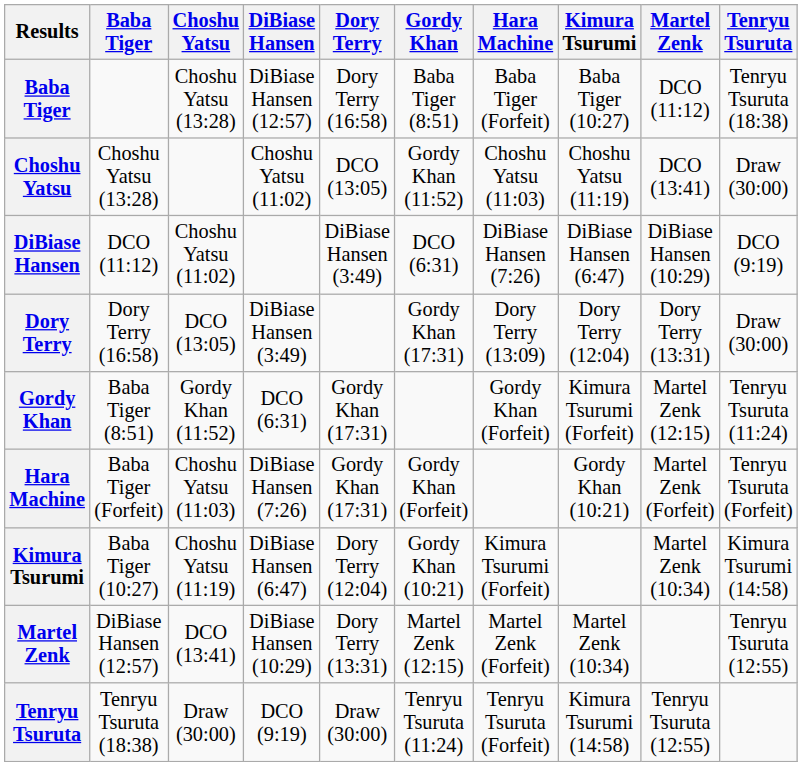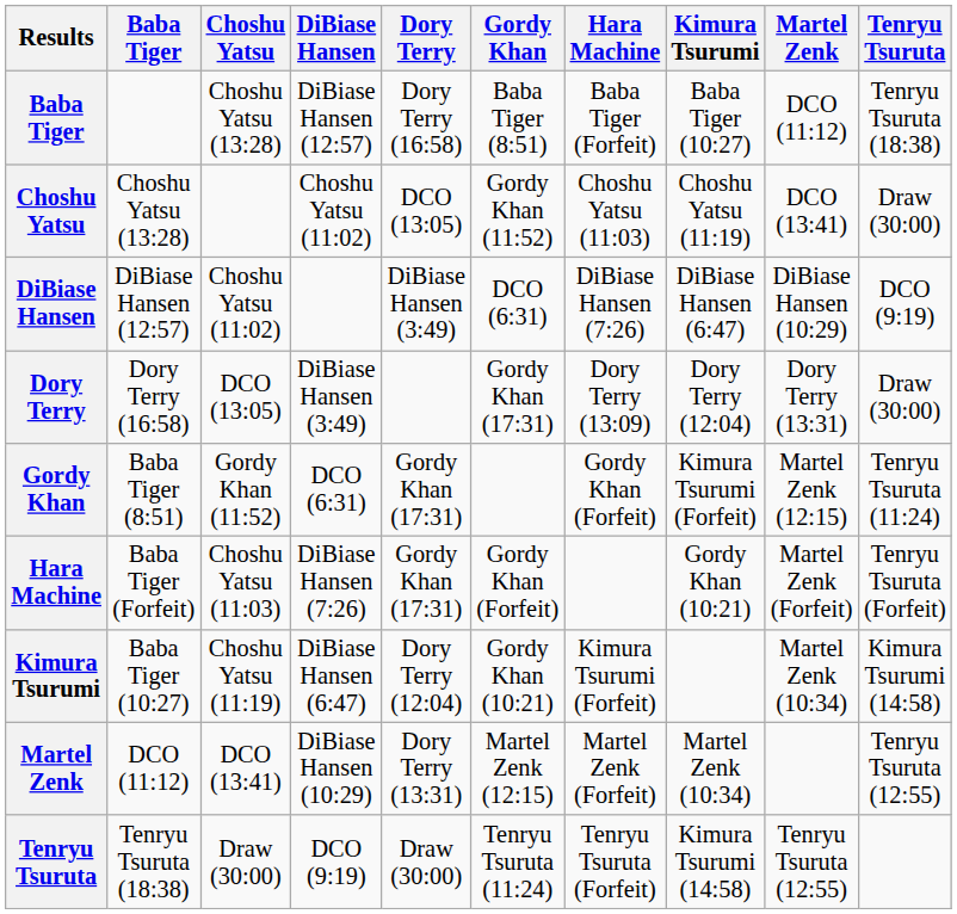row 4 | Baba Tiger: DCO (11:12) -> DiBiase Hansen (12:57)
row 9 | Baba Tiger: DiBiase Hansen (12:57) -> DCO (11:12)
